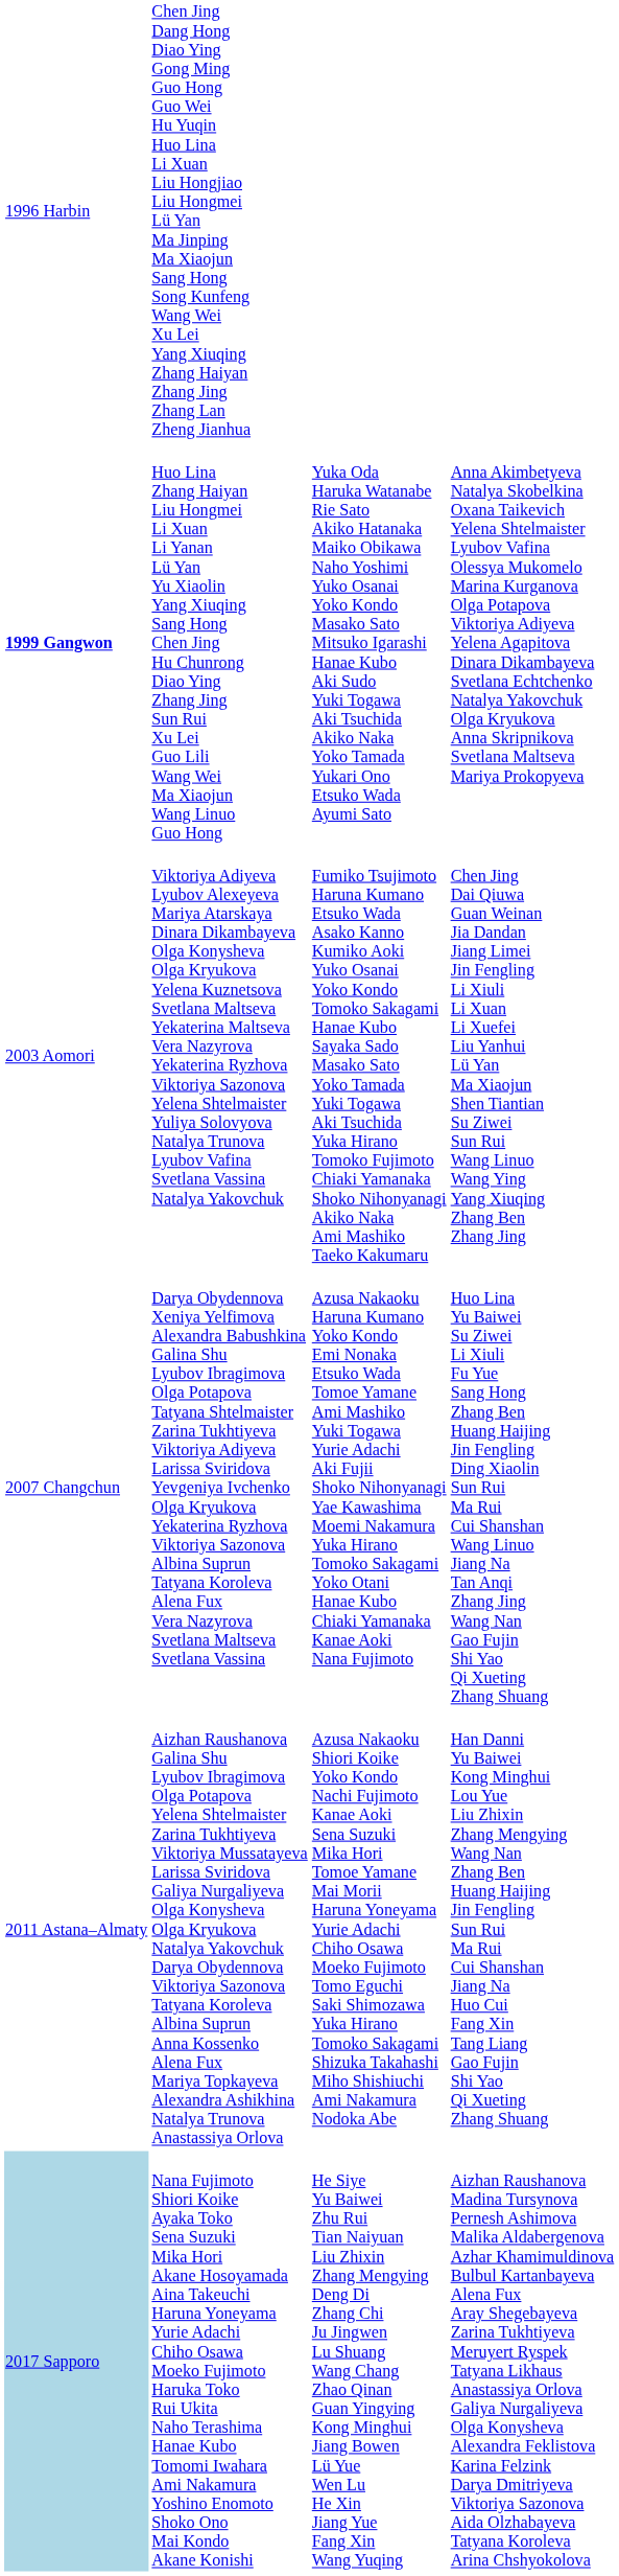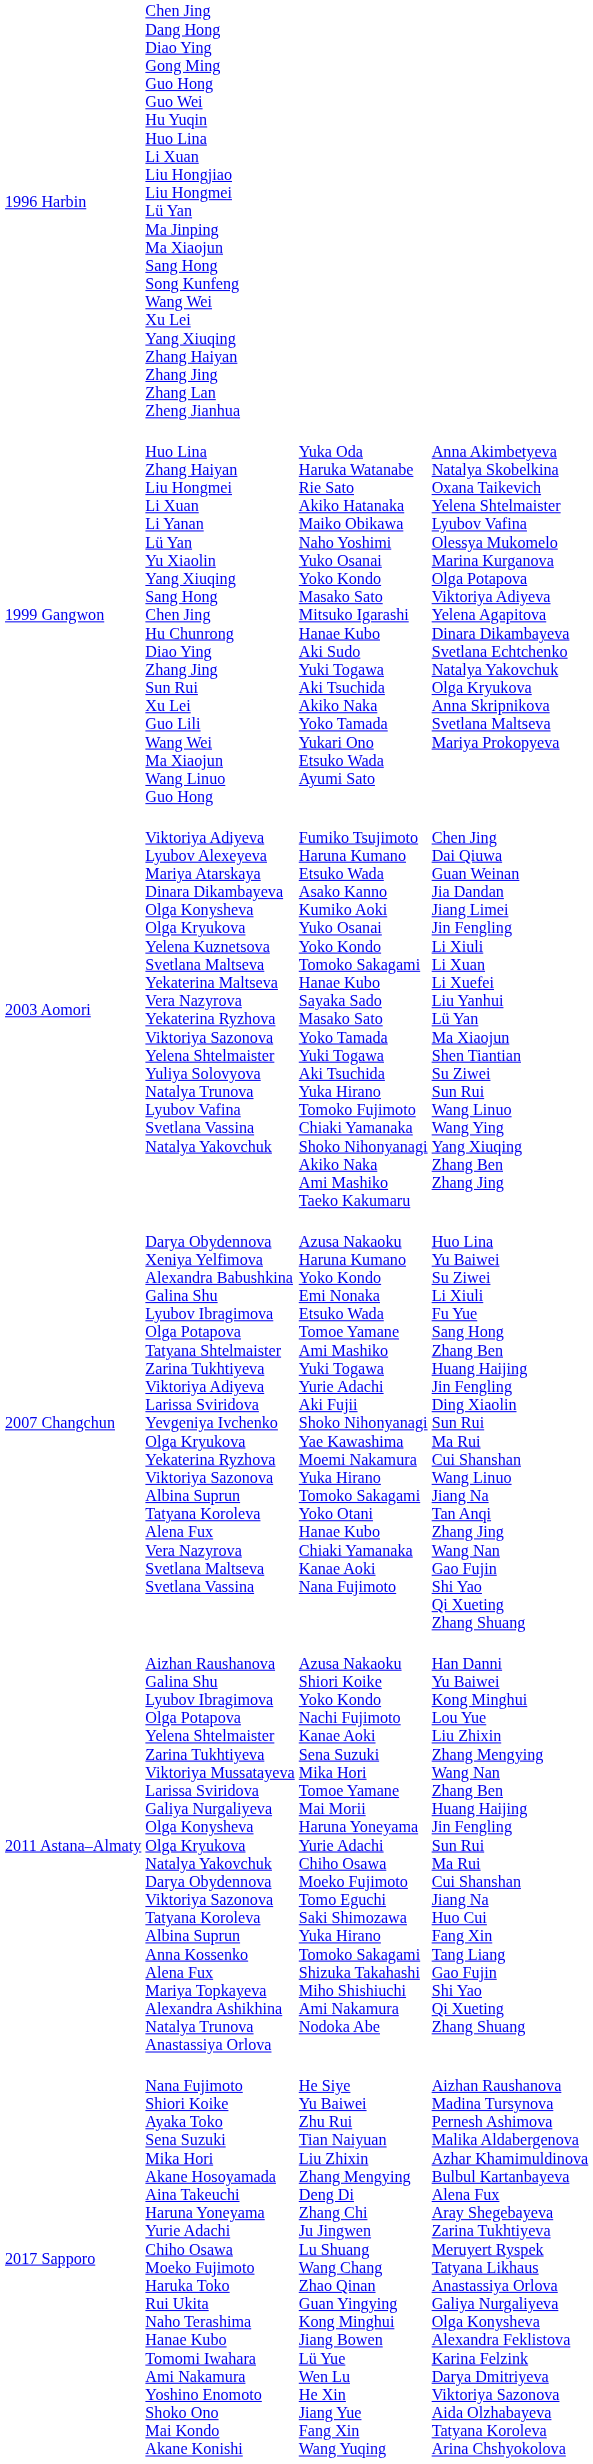1999 Gangwon | column 1: bold -> normal
2017 Sapporo | column 1: lightblue background -> no background
